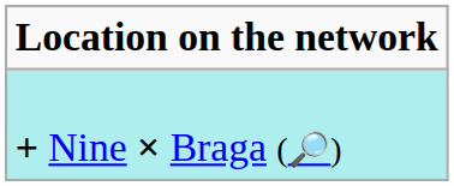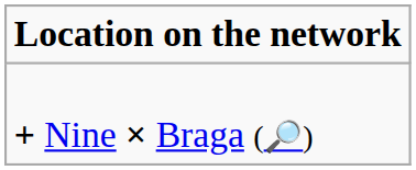row 2 | column 1: paleturquoise background -> no background
